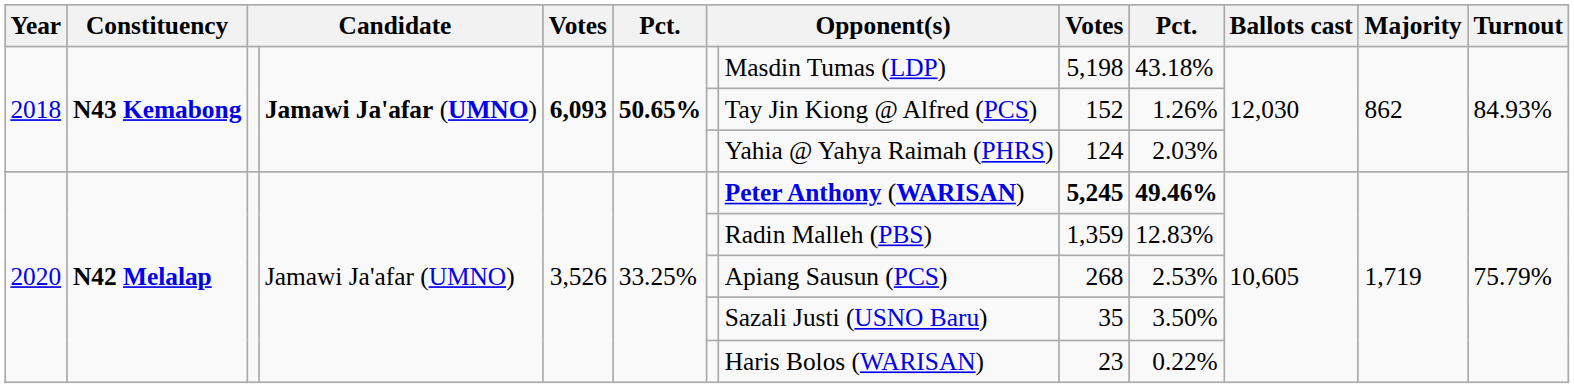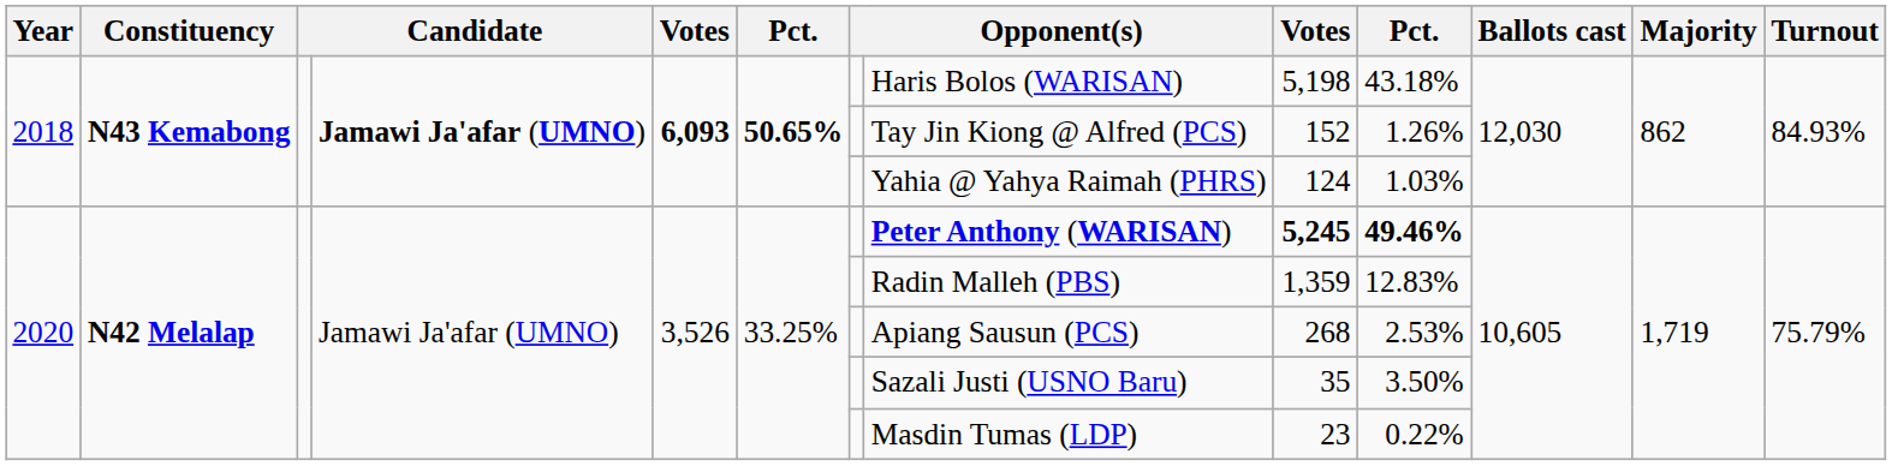row 2 | column 8: Masdin Tumas (LDP) -> Haris Bolos (WARISAN)
row 4 | column 10: 2.03% -> 1.03%
row 9 | column 8: Haris Bolos (WARISAN) -> Masdin Tumas (LDP)
